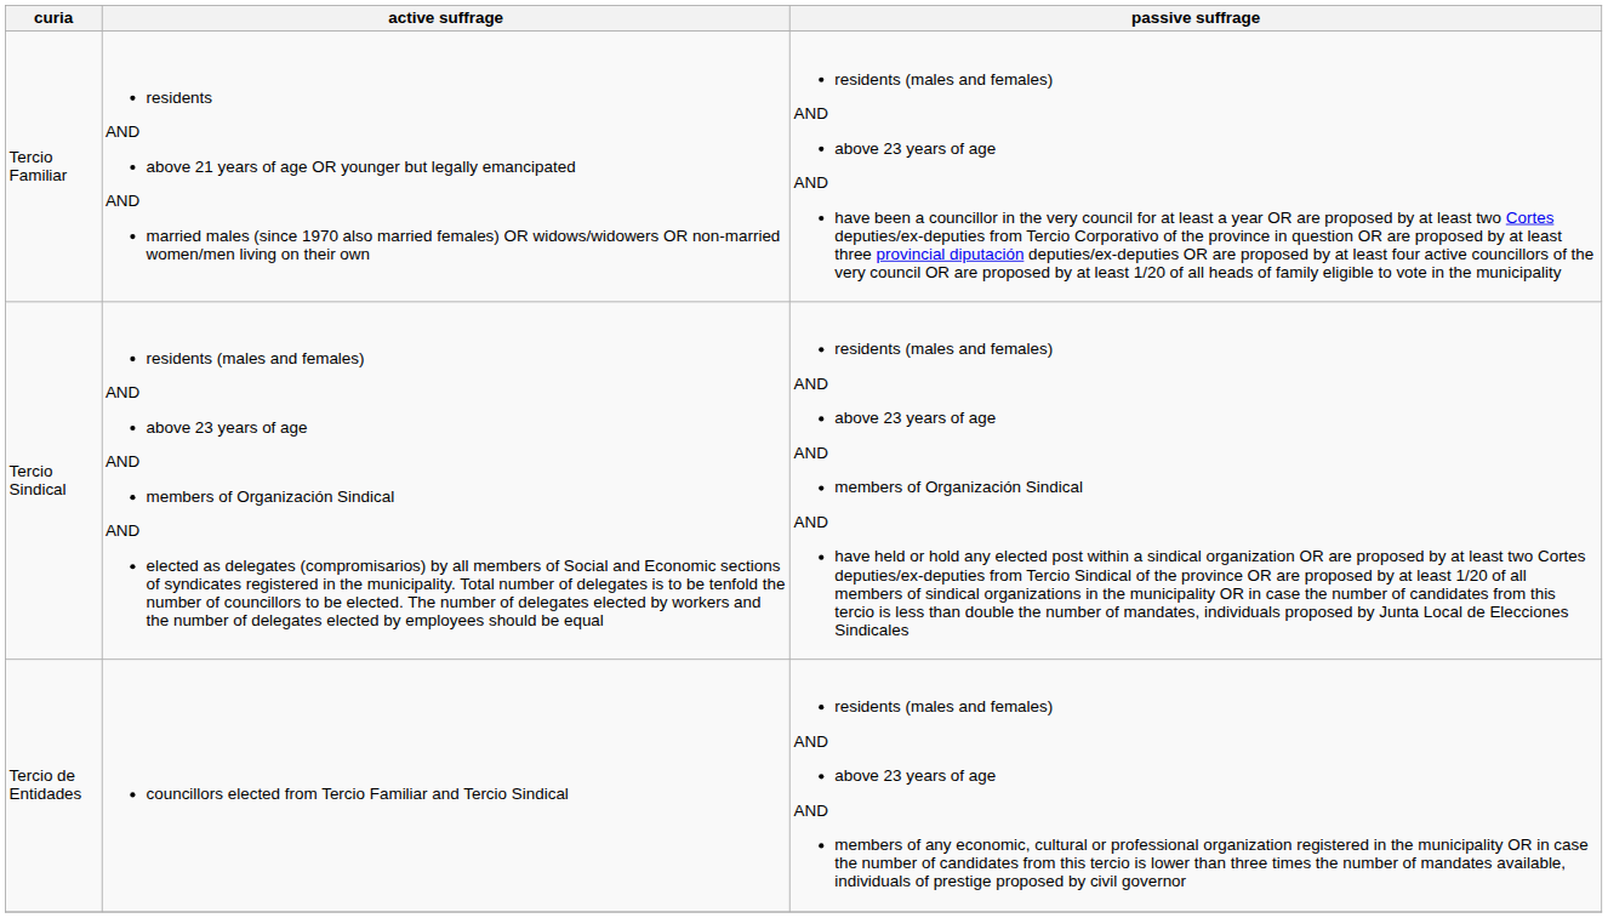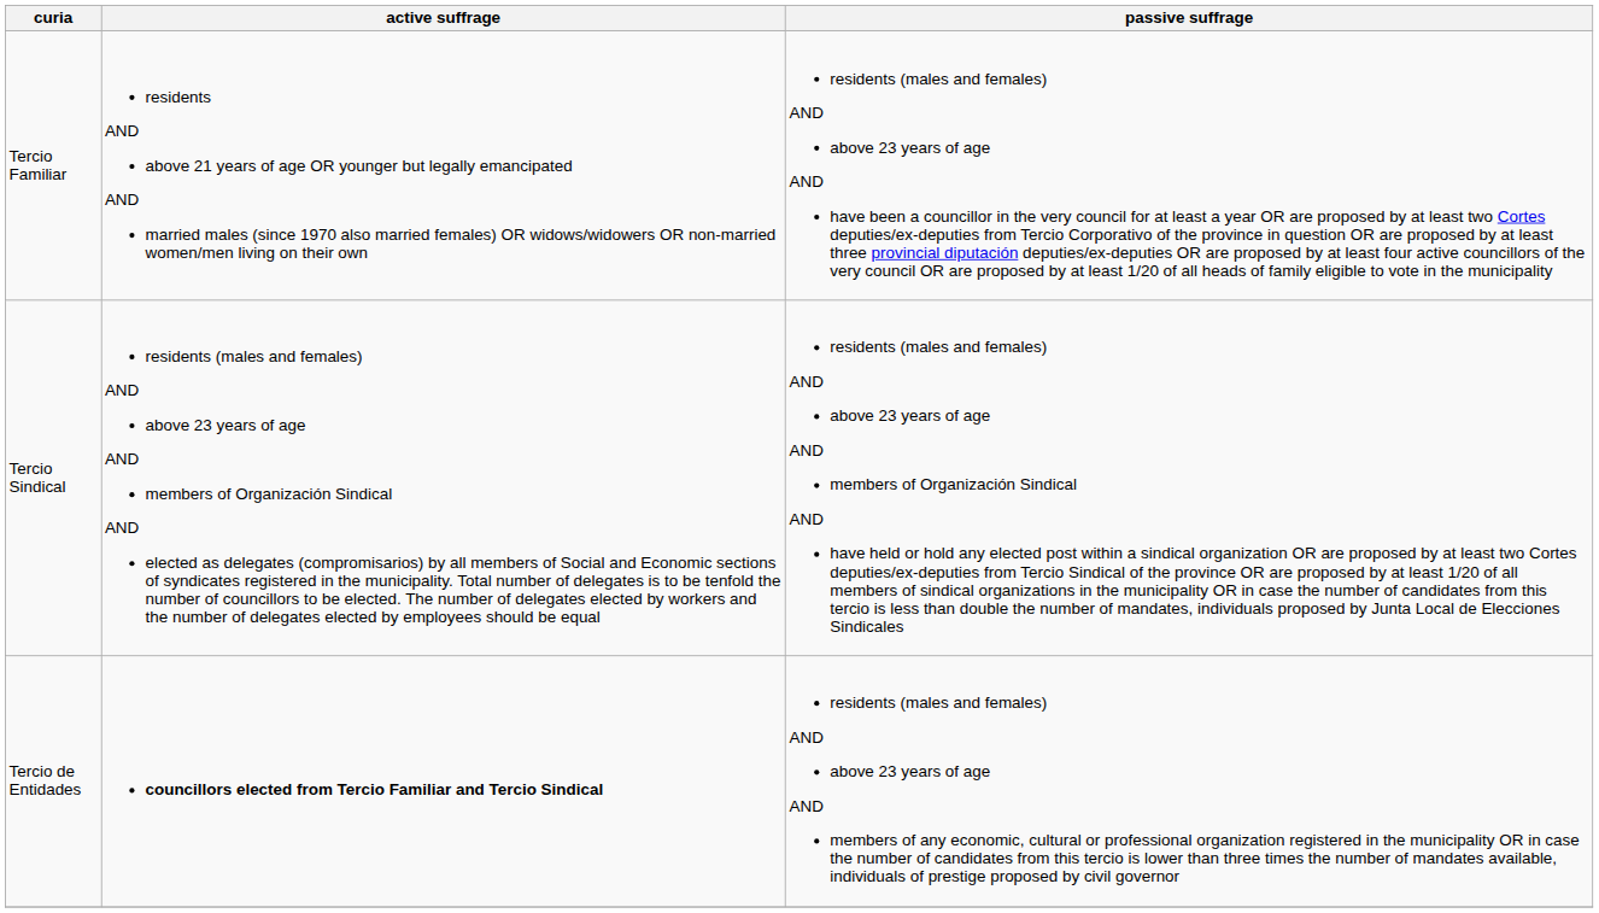Tercio de Entidades | active suffrage: normal -> bold
